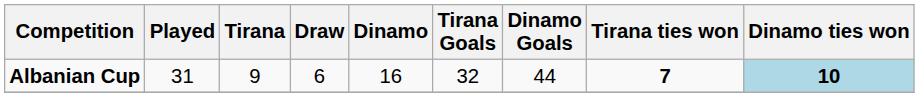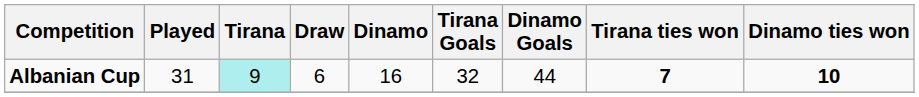Albanian Cup | Tirana: no background -> paleturquoise background
Albanian Cup | Dinamo ties won: lightblue background -> no background
